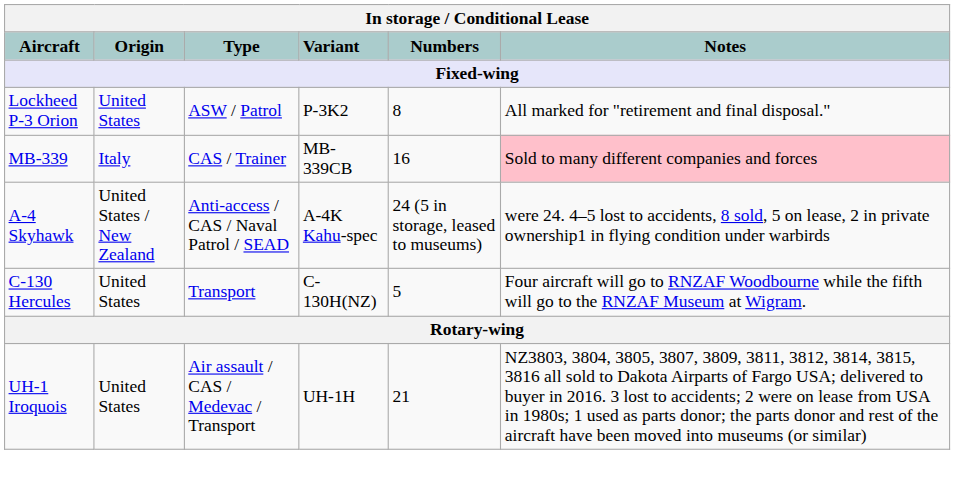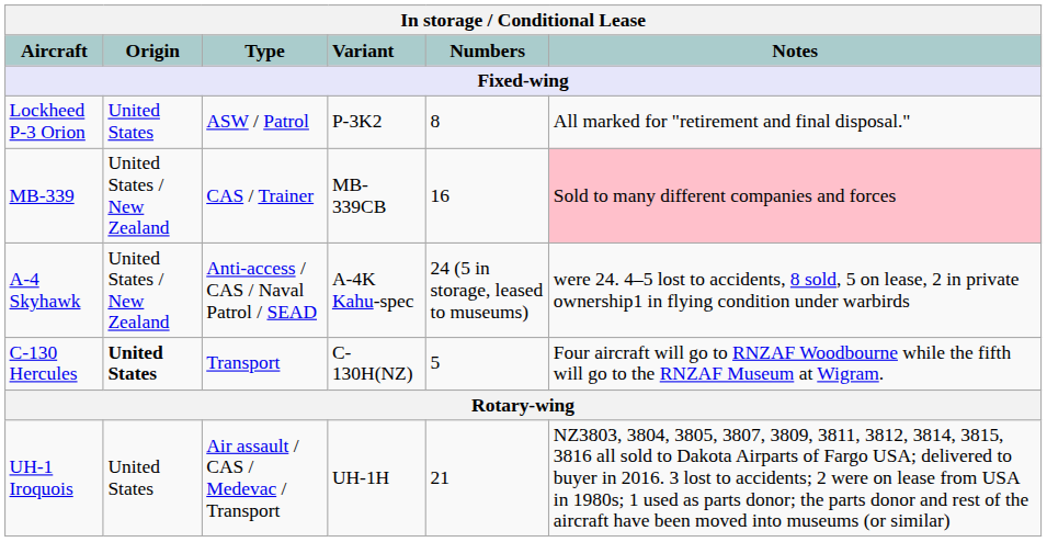MB-339 | Origin: Italy -> United States / New Zealand
C-130 Hercules | Origin: normal -> bold
